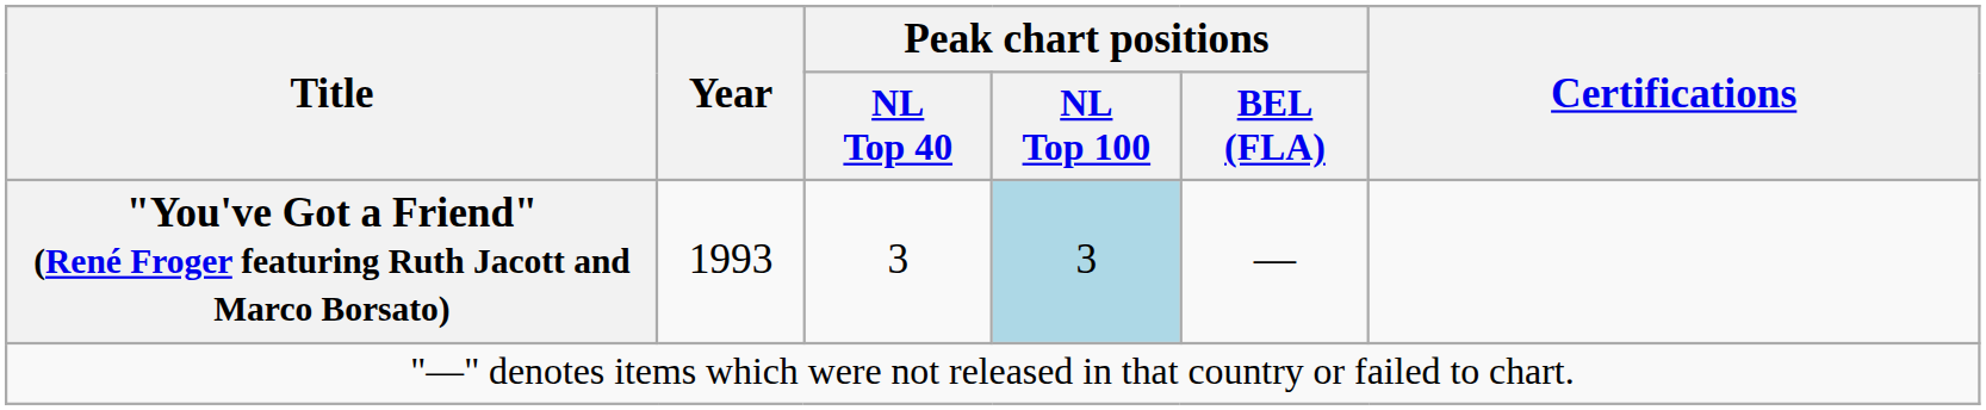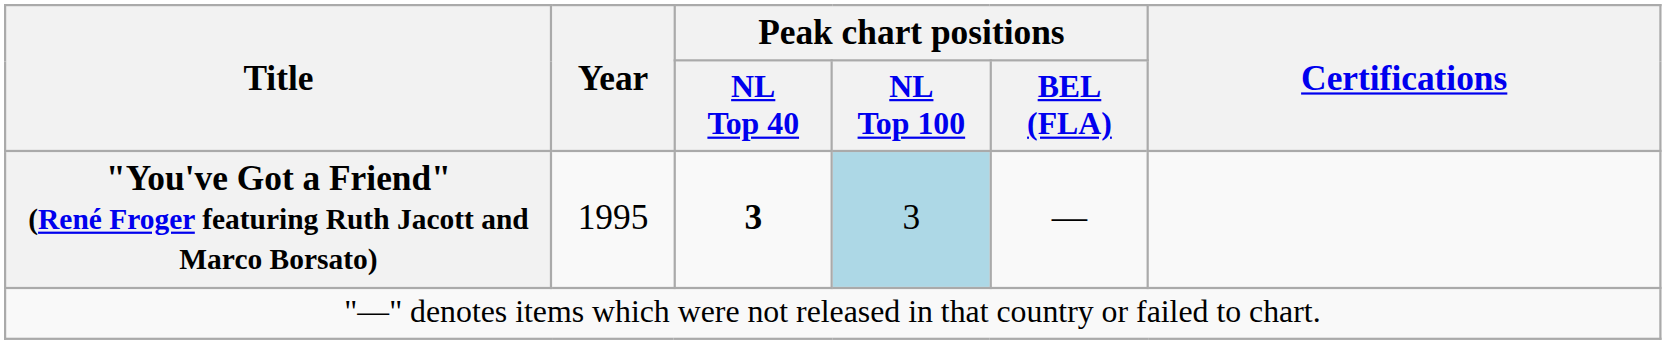row 3 | Year: 1993 -> 1995
row 3 | Peak chart positions / NL Top 40: normal -> bold
